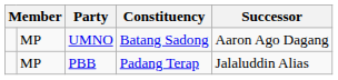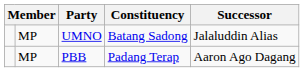UMNO | Successor: Aaron Ago Dagang -> Jalaluddin Alias
PBB | Successor: Jalaluddin Alias -> Aaron Ago Dagang
